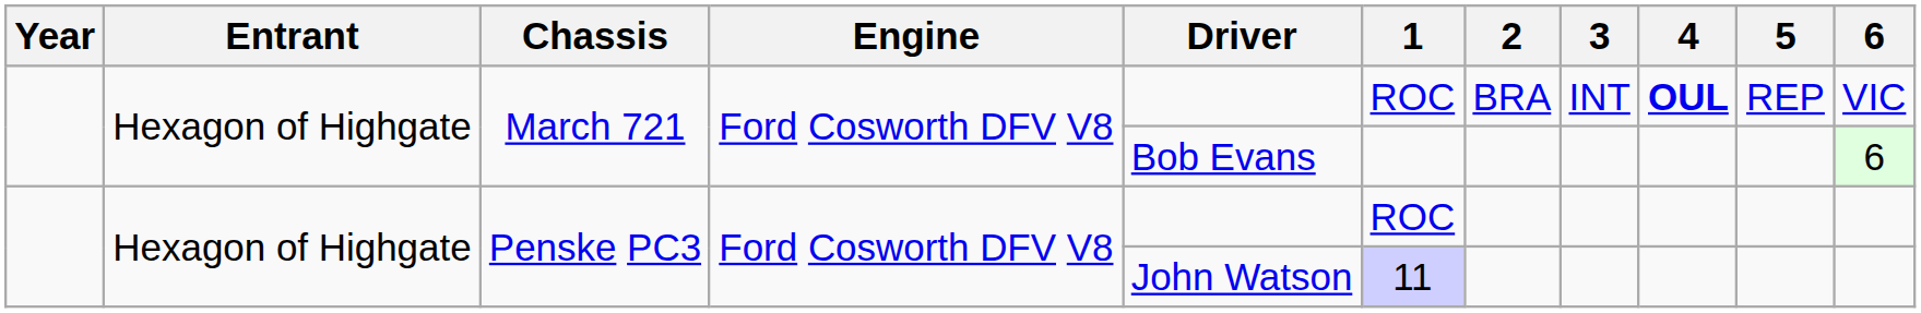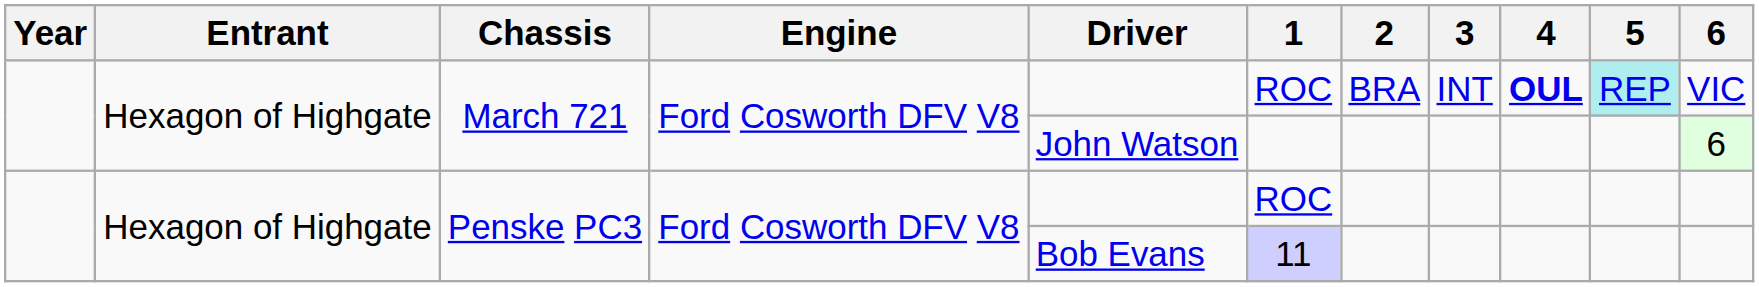row 2 | 5: no background -> paleturquoise background
row 3 | Driver: Bob Evans -> John Watson
row 5 | Driver: John Watson -> Bob Evans
